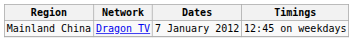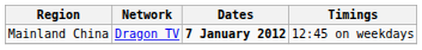Mainland China | Dates: normal -> bold
